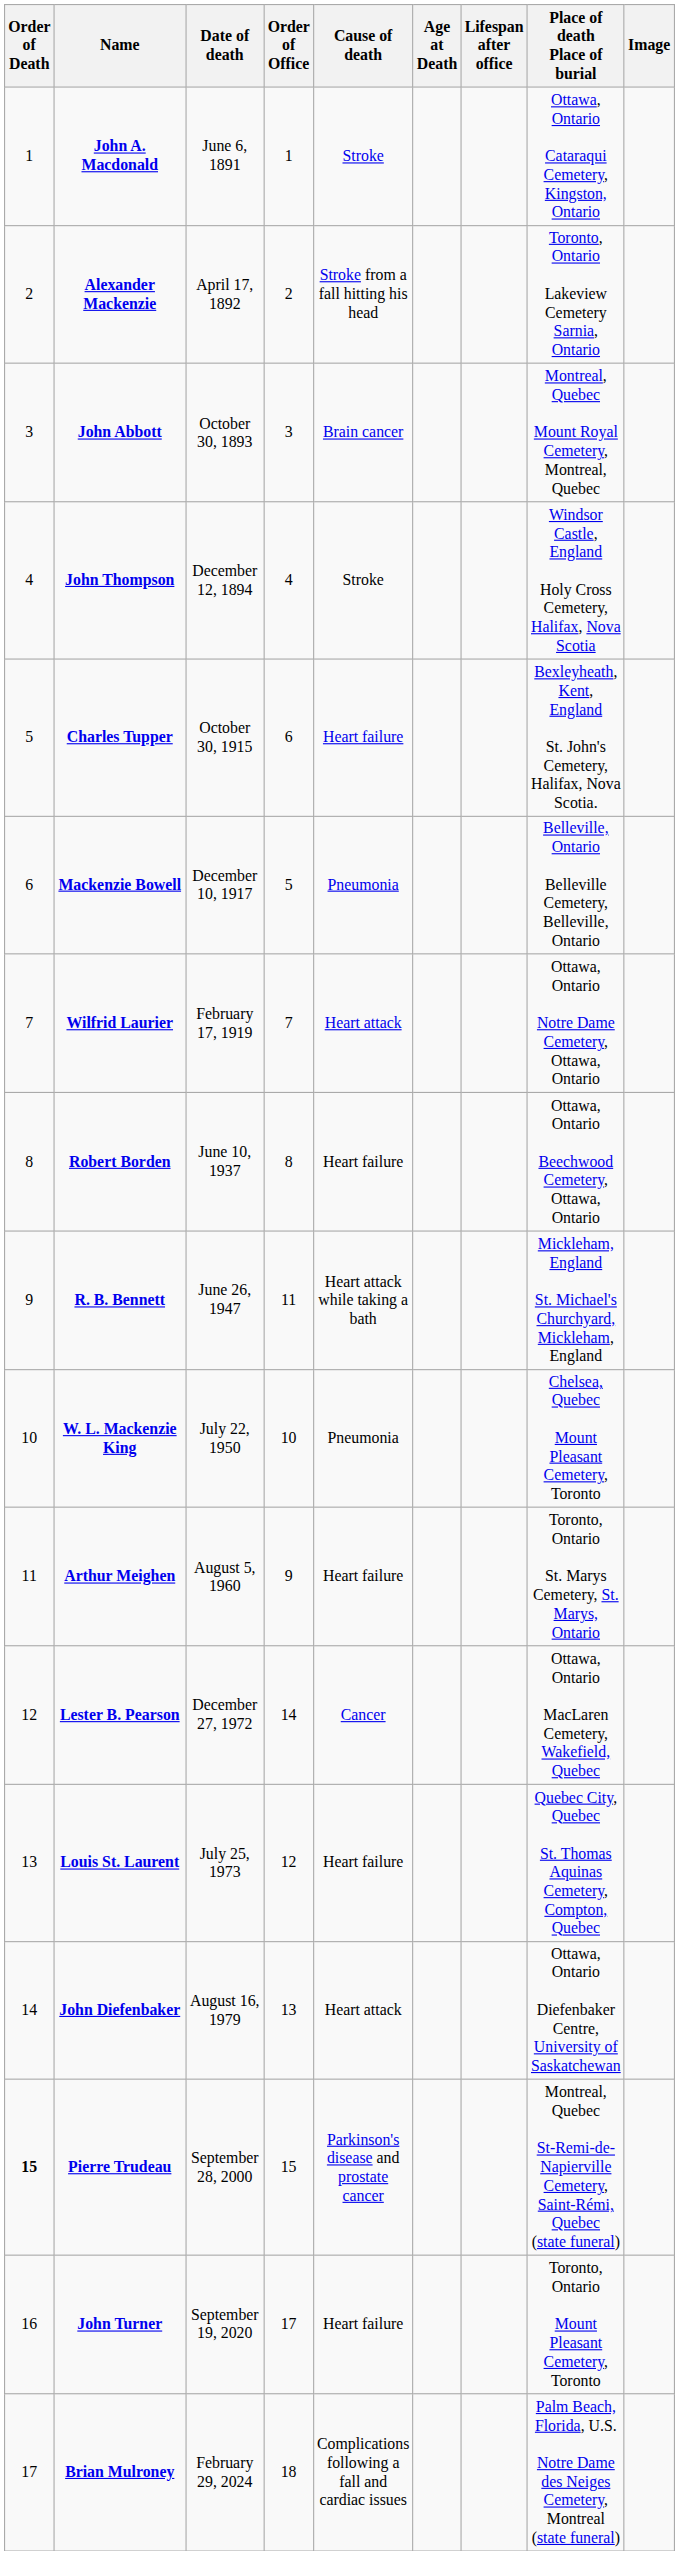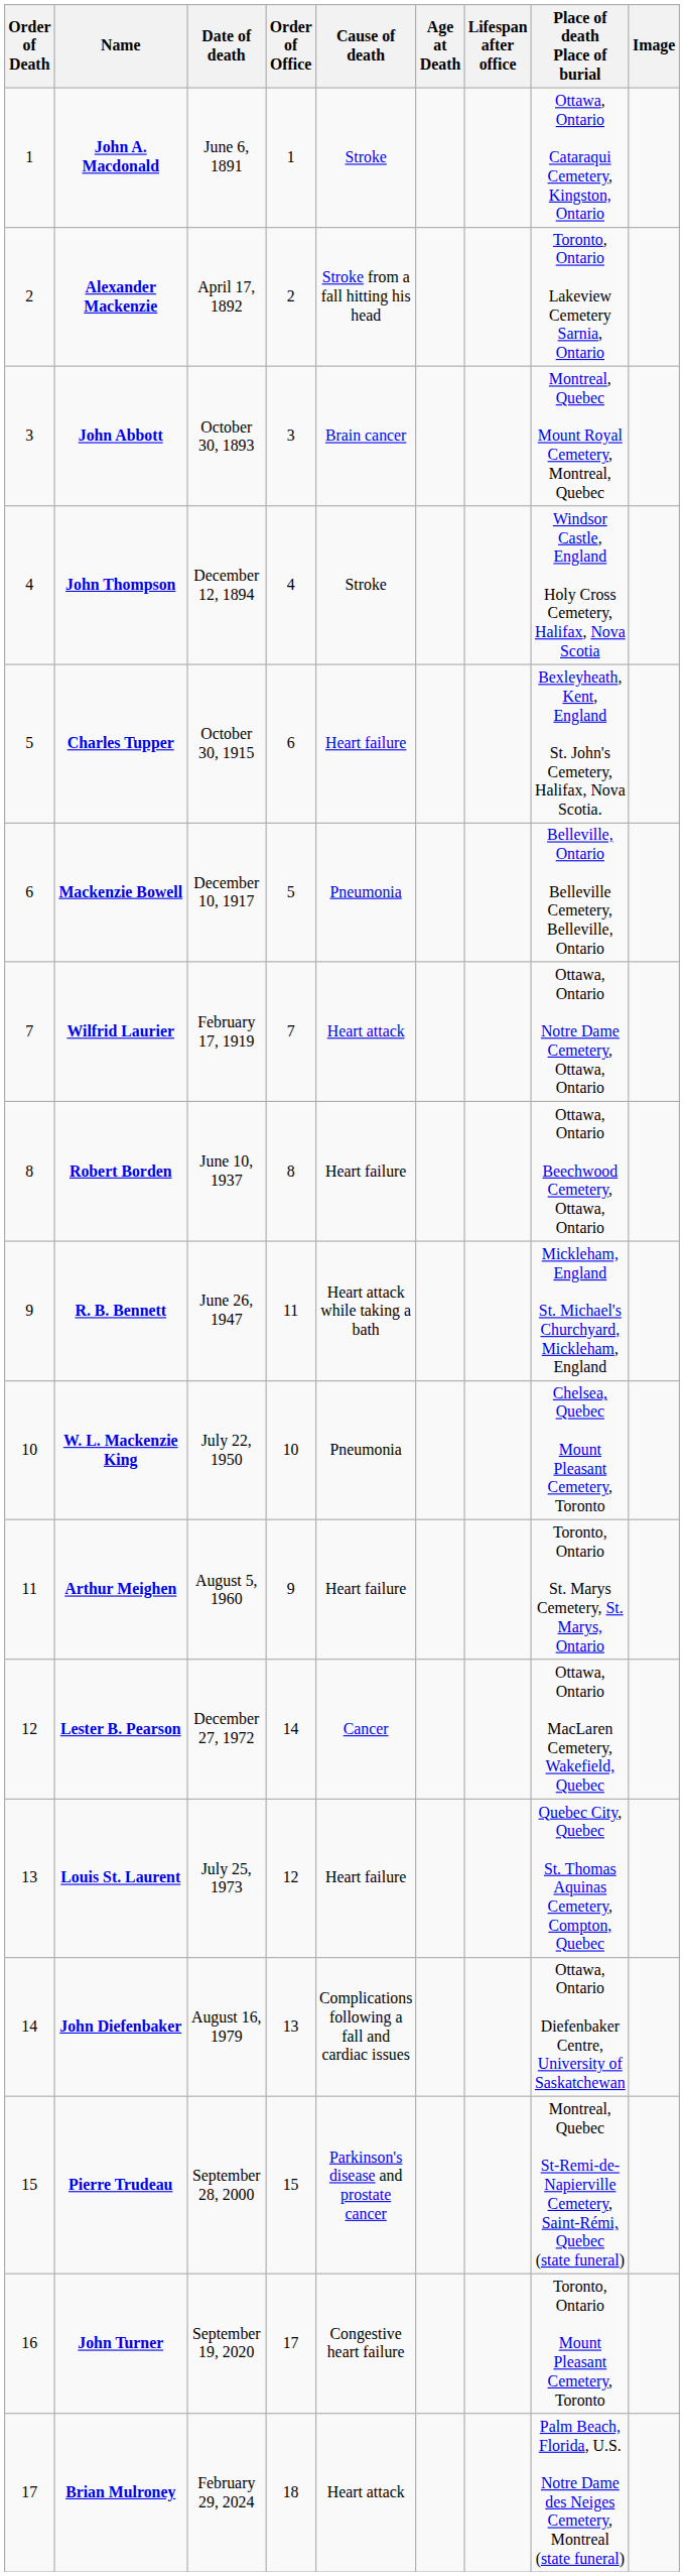John Diefenbaker | Cause of death: Heart attack -> Complications following a fall and cardiac issues
Pierre Trudeau | Order of Death: bold -> normal
John Turner | Cause of death: Heart failure -> Congestive heart failure
Brian Mulroney | Cause of death: Complications following a fall and cardiac issues -> Heart attack
